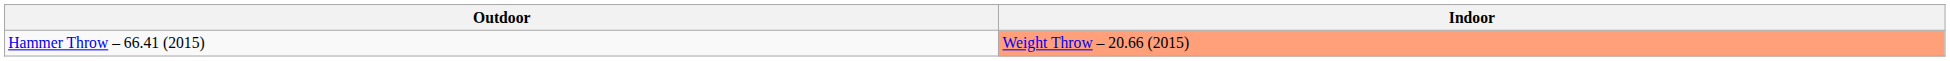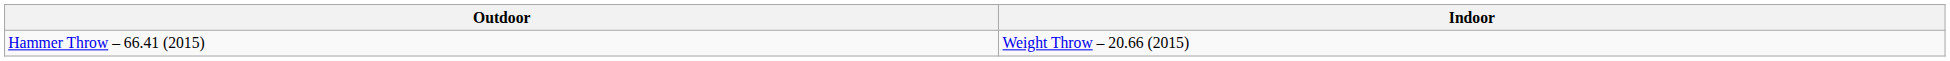Hammer Throw – 66.41 (2015) | Indoor: lightsalmon background -> no background
